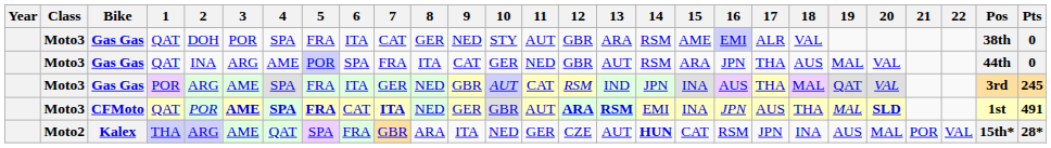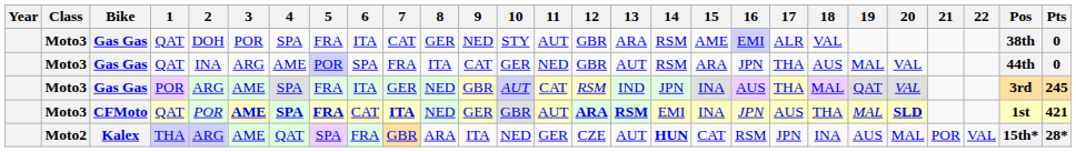CFMoto | Pts: 491 -> 421
